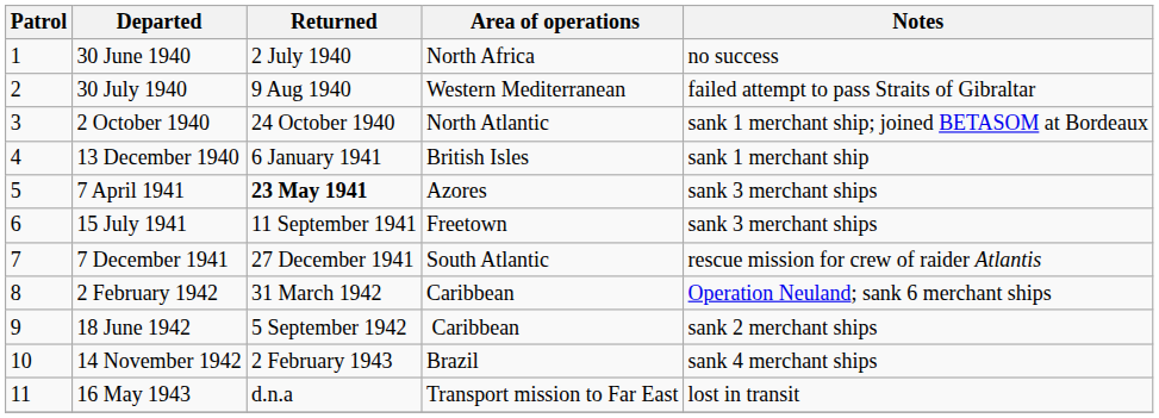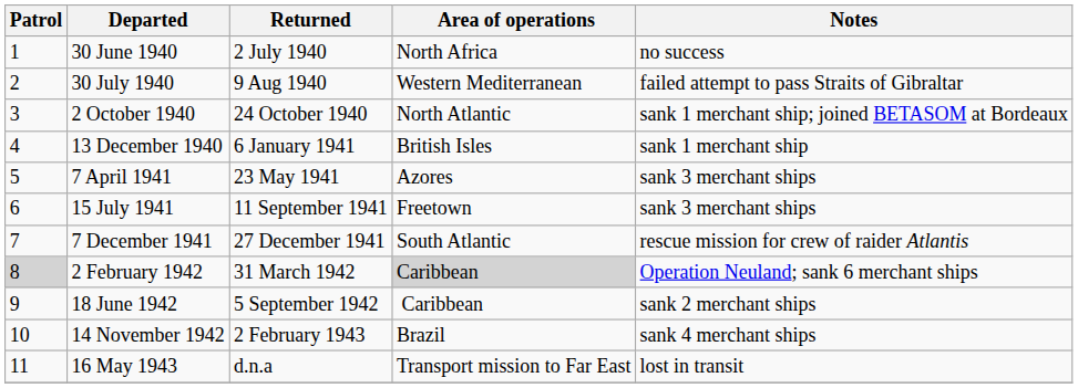7 April 1941 | Returned: bold -> normal
2 February 1942 | Patrol: no background -> lightgrey background
2 February 1942 | Area of operations: no background -> lightgrey background
